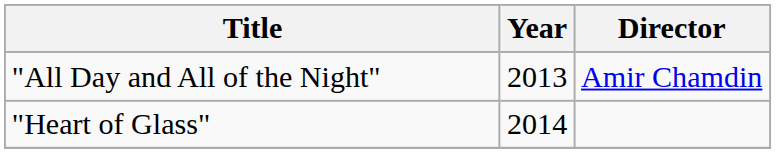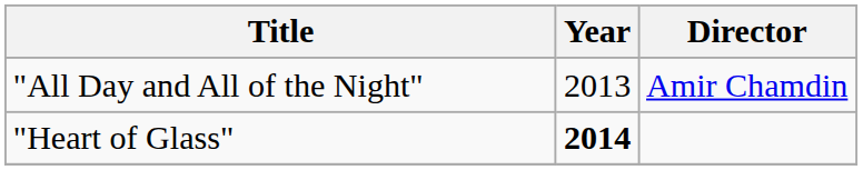"Heart of Glass" | Year: normal -> bold
